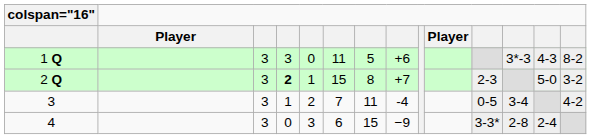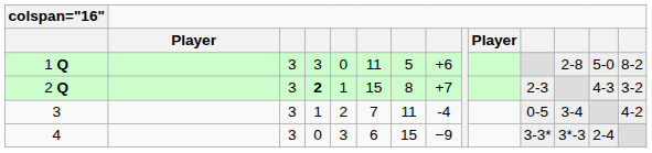1 Q | column 12: 3*-3 -> 2-8
1 Q | column 13: 4-3 -> 5-0
2 Q | column 13: 5-0 -> 4-3
4 | column 12: 2-8 -> 3*-3
